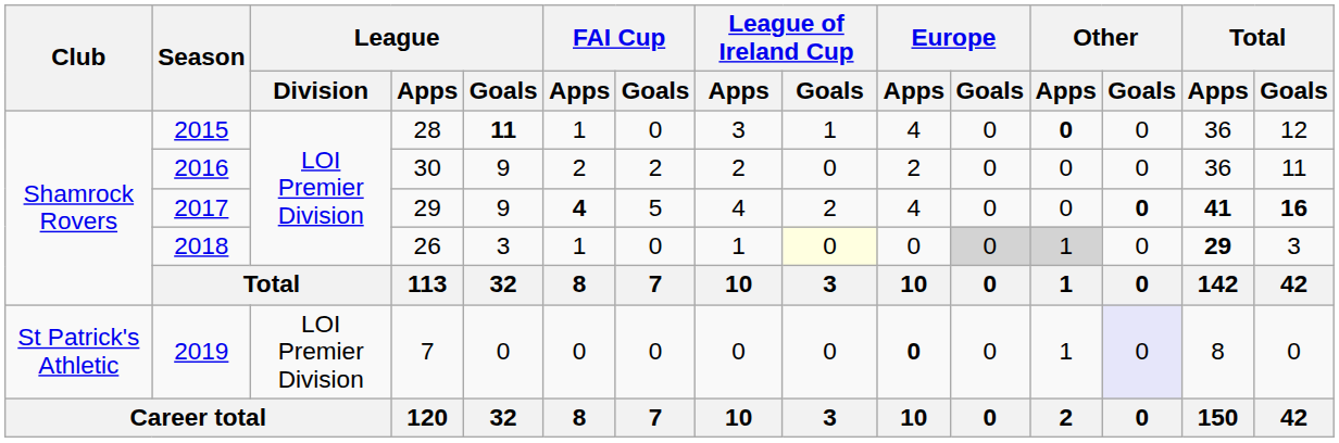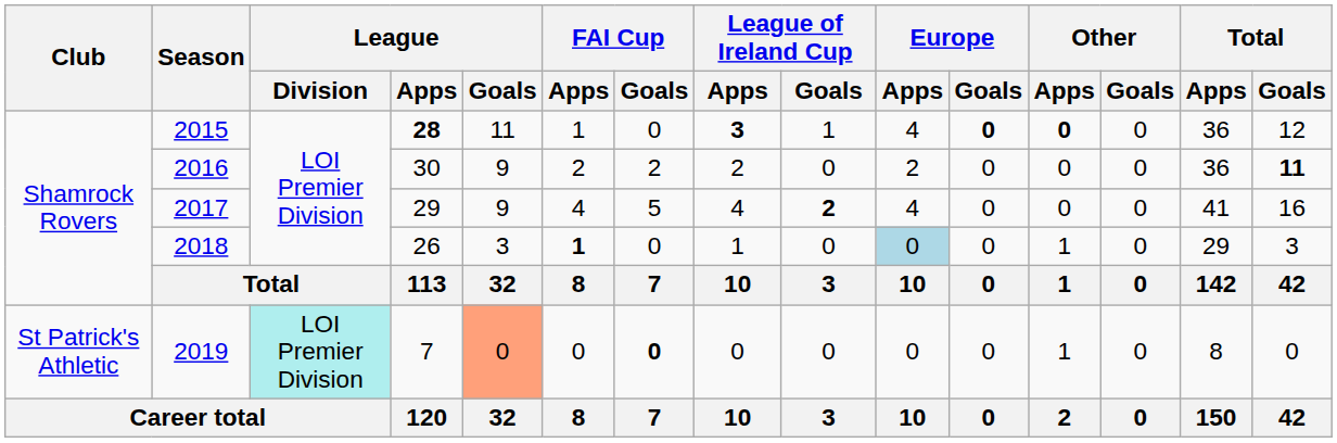2015 | League / Apps: normal -> bold
2015 | League / Goals: bold -> normal
2015 | League of Ireland Cup / Apps: normal -> bold
2015 | Europe / Goals: normal -> bold
2016 | Total / Goals: normal -> bold
2017 | FAI Cup / Apps: bold -> normal
2017 | League of Ireland Cup / Goals: normal -> bold
2017 | Other / Goals: bold -> normal
2017 | Total / Apps: bold -> normal
2017 | Total / Goals: bold -> normal
2018 | FAI Cup / Apps: normal -> bold
2018 | League of Ireland Cup / Goals: lightyellow background -> no background
2018 | Europe / Apps: no background -> lightblue background
2018 | Europe / Goals: lightgrey background -> no background
2018 | Other / Apps: lightgrey background -> no background
2018 | Total / Apps: bold -> normal
2019 | League / Division: no background -> paleturquoise background
2019 | League / Goals: no background -> lightsalmon background
2019 | FAI Cup / Goals: normal -> bold
2019 | Europe / Apps: bold -> normal
2019 | Other / Goals: lavender background -> no background
